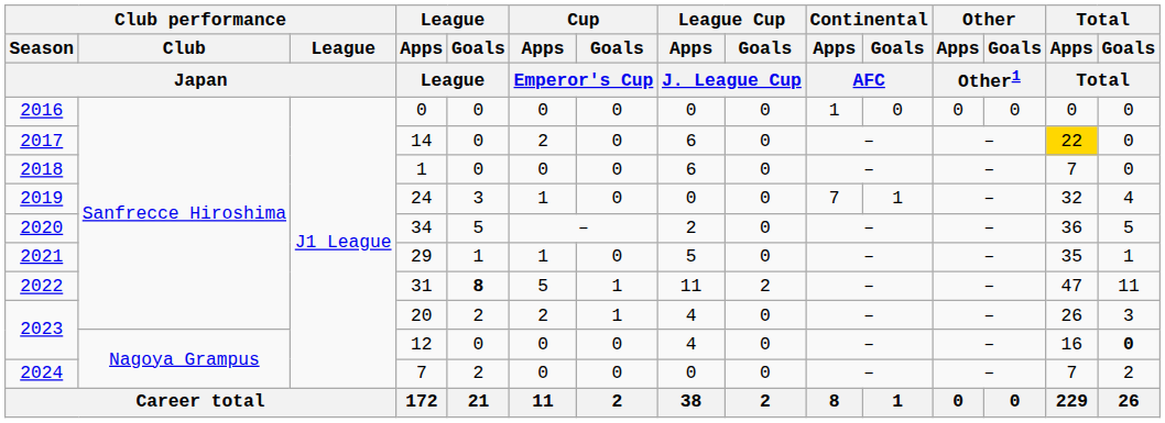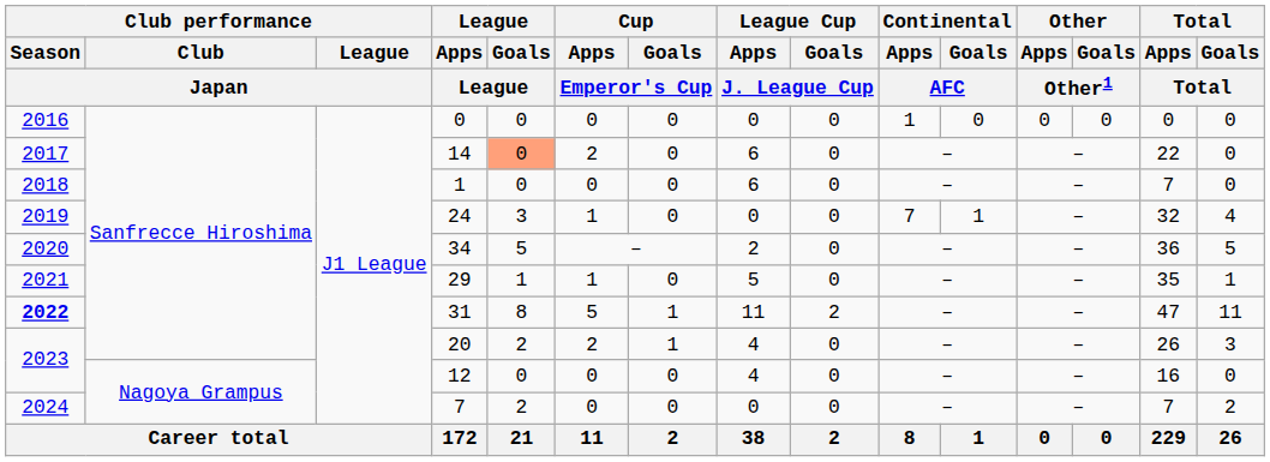14 | League / Goals / League: no background -> lightsalmon background
14 | Total / Apps / Total: gold background -> no background
31 | Club performance / Season / Japan: normal -> bold
31 | League / Goals / League: bold -> normal
12 | Total / Goals / Total: bold -> normal
